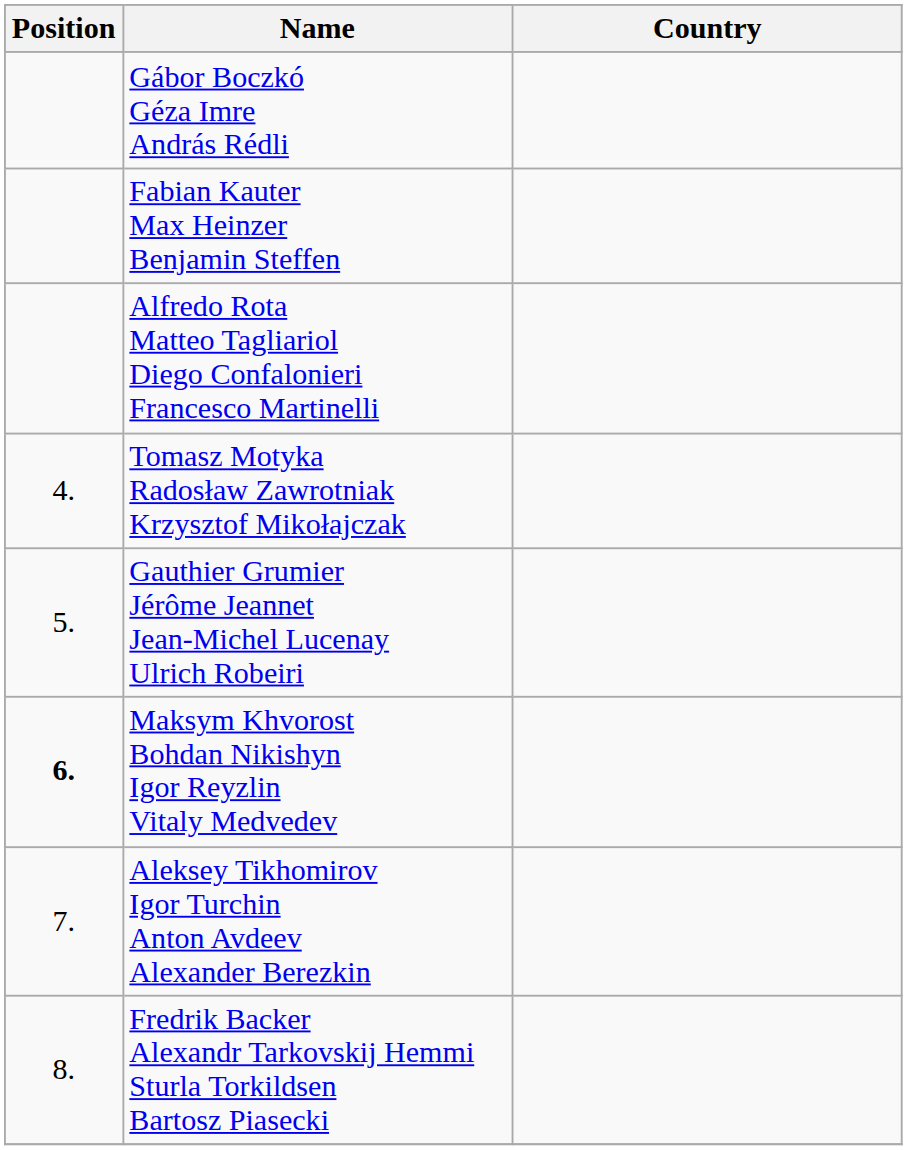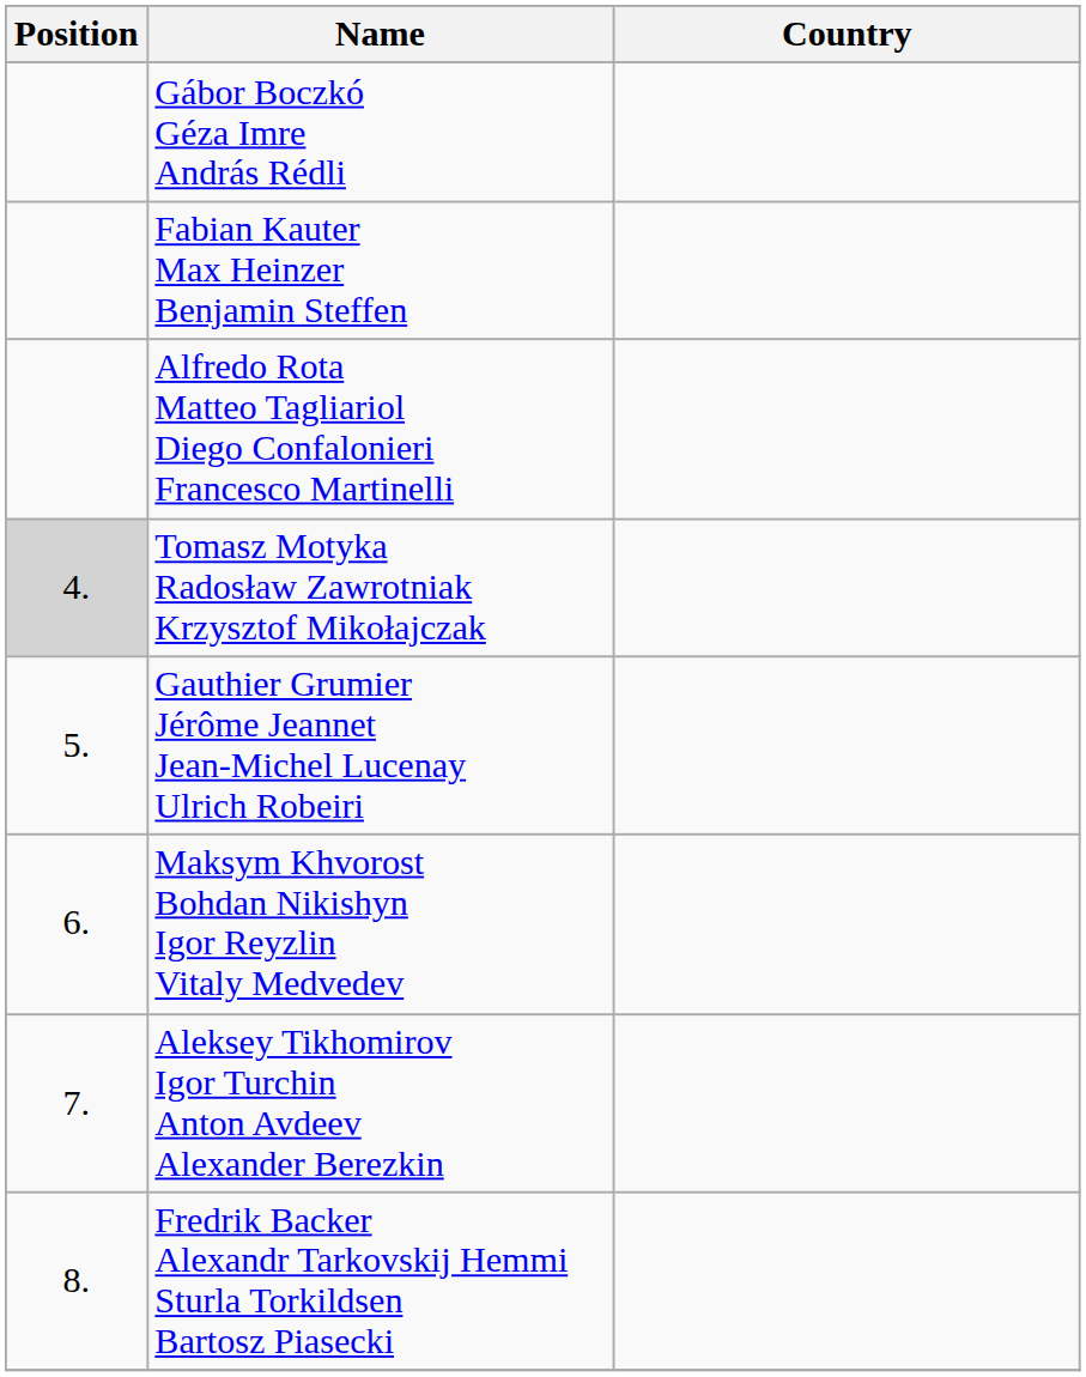Tomasz Motyka Radosław Zawrotniak Krzysztof Mikołajczak | Position: no background -> lightgrey background
Maksym Khvorost Bohdan Nikishyn Igor Reyzlin Vitaly Medvedev | Position: bold -> normal
